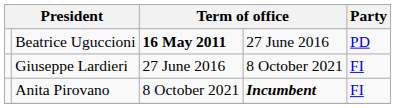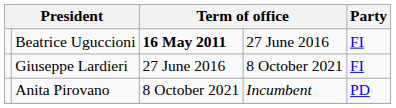Beatrice Uguccioni | Party: PD -> FI
Anita Pirovano | column 4: bold -> normal
Anita Pirovano | Party: FI -> PD
